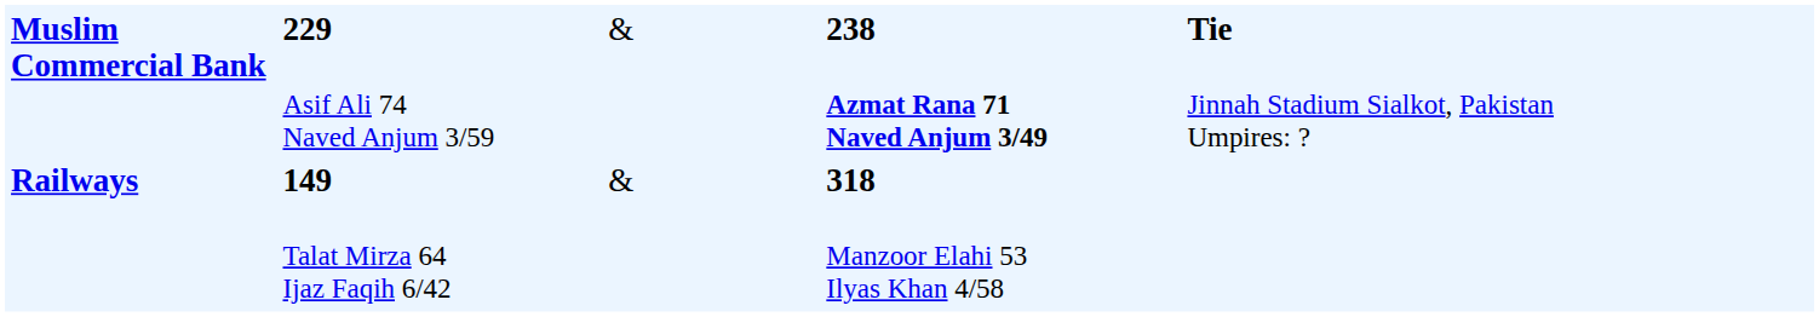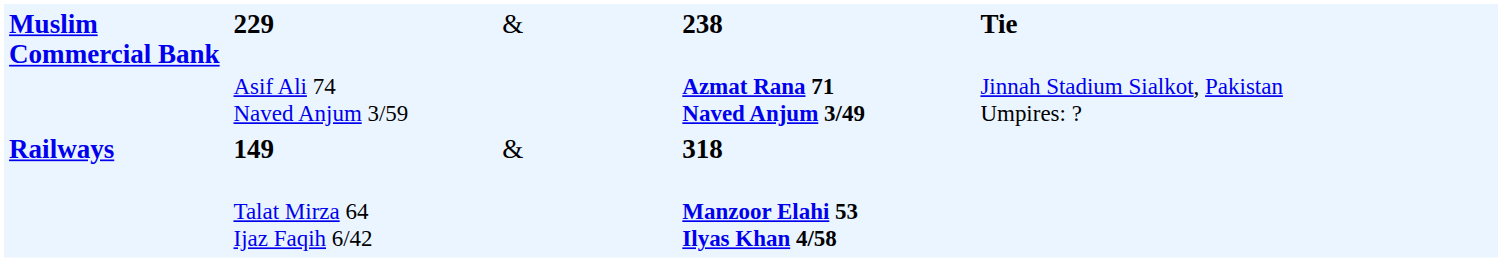Talat Mirza 64 Ijaz Faqih 6/42 | column 4: normal -> bold
